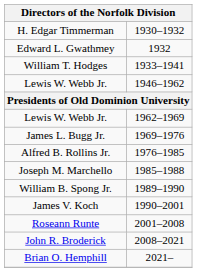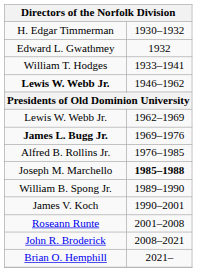Lewis W. Webb Jr. / 1946–1962 | column 1: normal -> bold
James L. Bugg Jr. | column 1: normal -> bold
Joseph M. Marchello | column 2: normal -> bold
